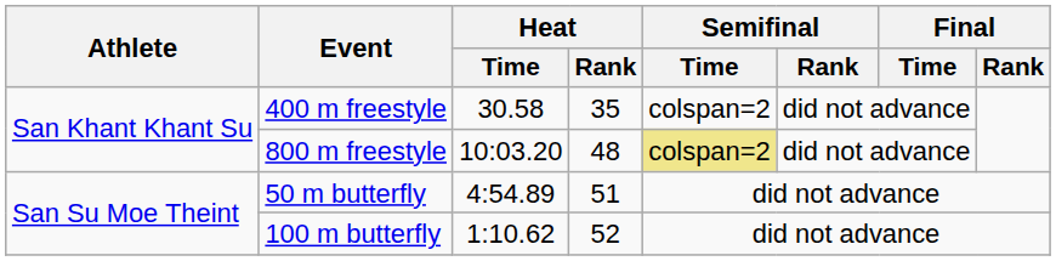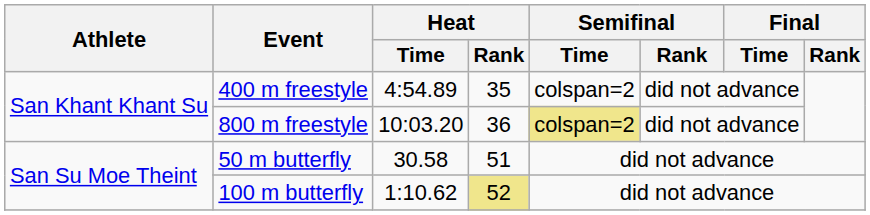400 m freestyle | Heat / Time: 30.58 -> 4:54.89
800 m freestyle | Heat / Rank: 48 -> 36
50 m butterfly | Heat / Time: 4:54.89 -> 30.58
100 m butterfly | Heat / Rank: no background -> khaki background
